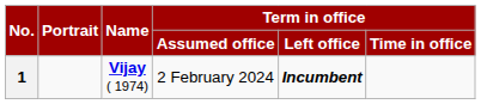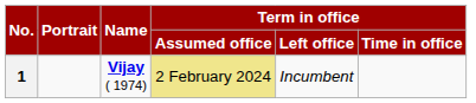1 | Term in office / Assumed office: no background -> khaki background
1 | Term in office / Left office: bold -> normal
